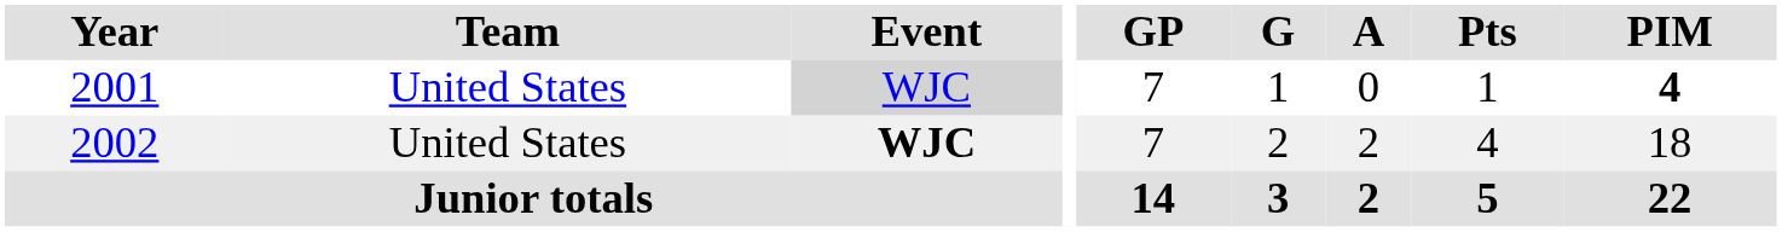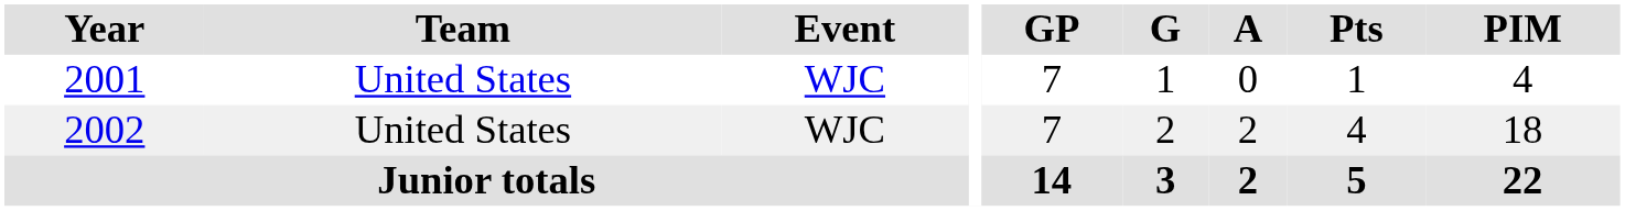2001 | Event: lightgrey background -> no background
2001 | PIM: bold -> normal
2002 | Event: bold -> normal
